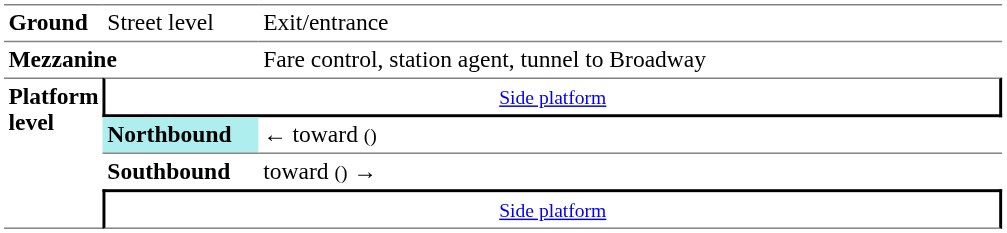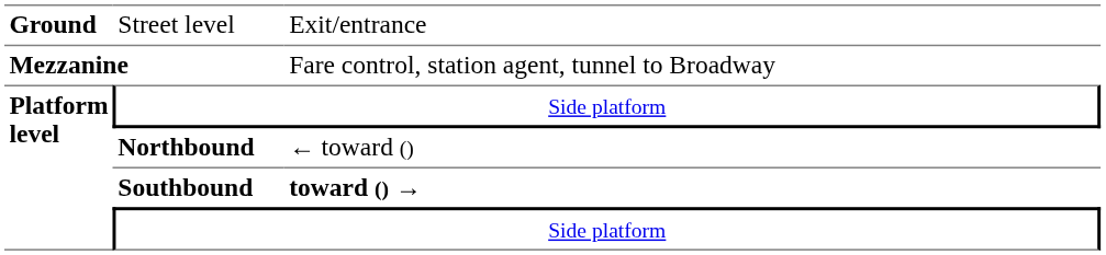Northbound | column 2: paleturquoise background -> no background
Southbound | column 3: normal -> bold
